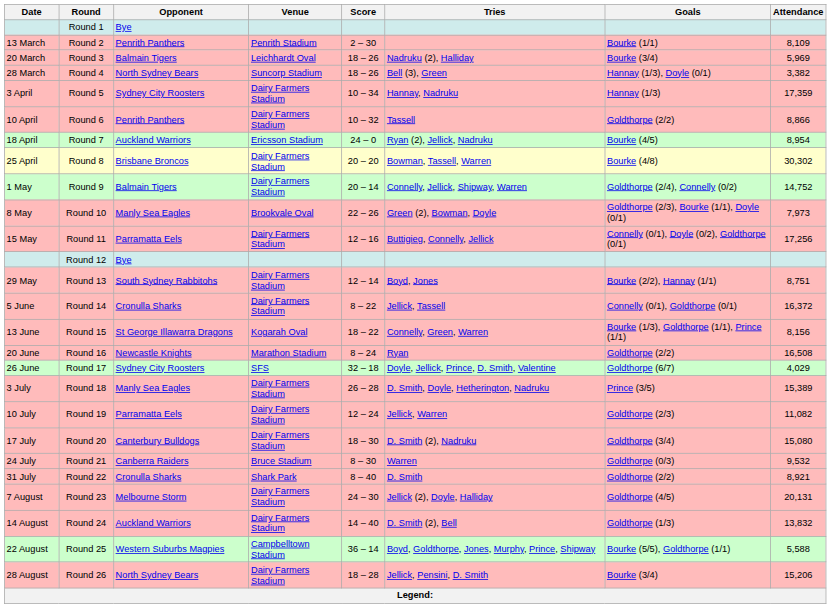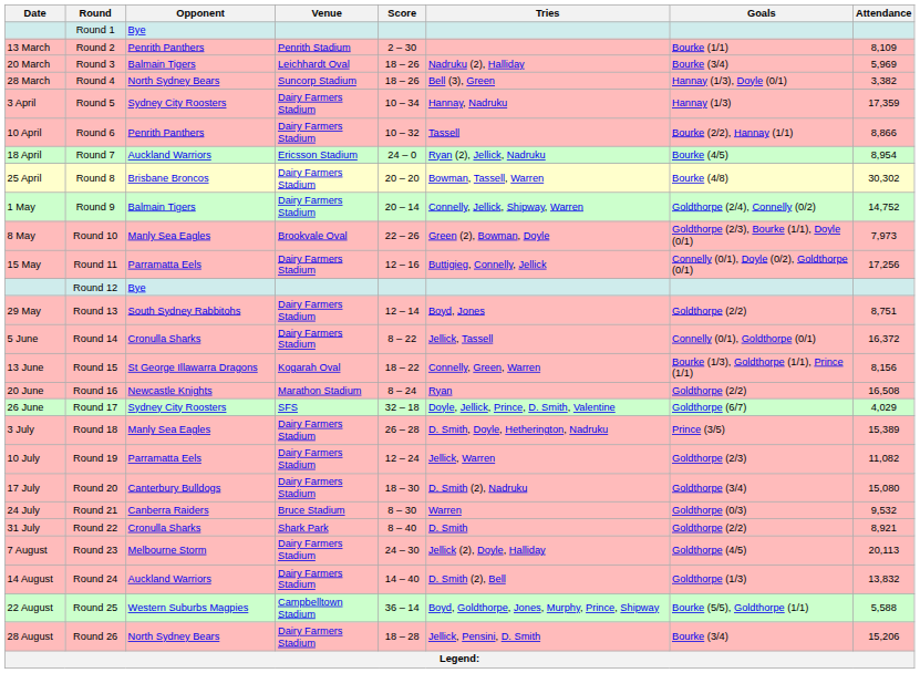Round 6 | Goals: Goldthorpe (2/2) -> Bourke (2/2), Hannay (1/1)
Round 13 | Goals: Bourke (2/2), Hannay (1/1) -> Goldthorpe (2/2)
Round 23 | Attendance: 20,131 -> 20,113
